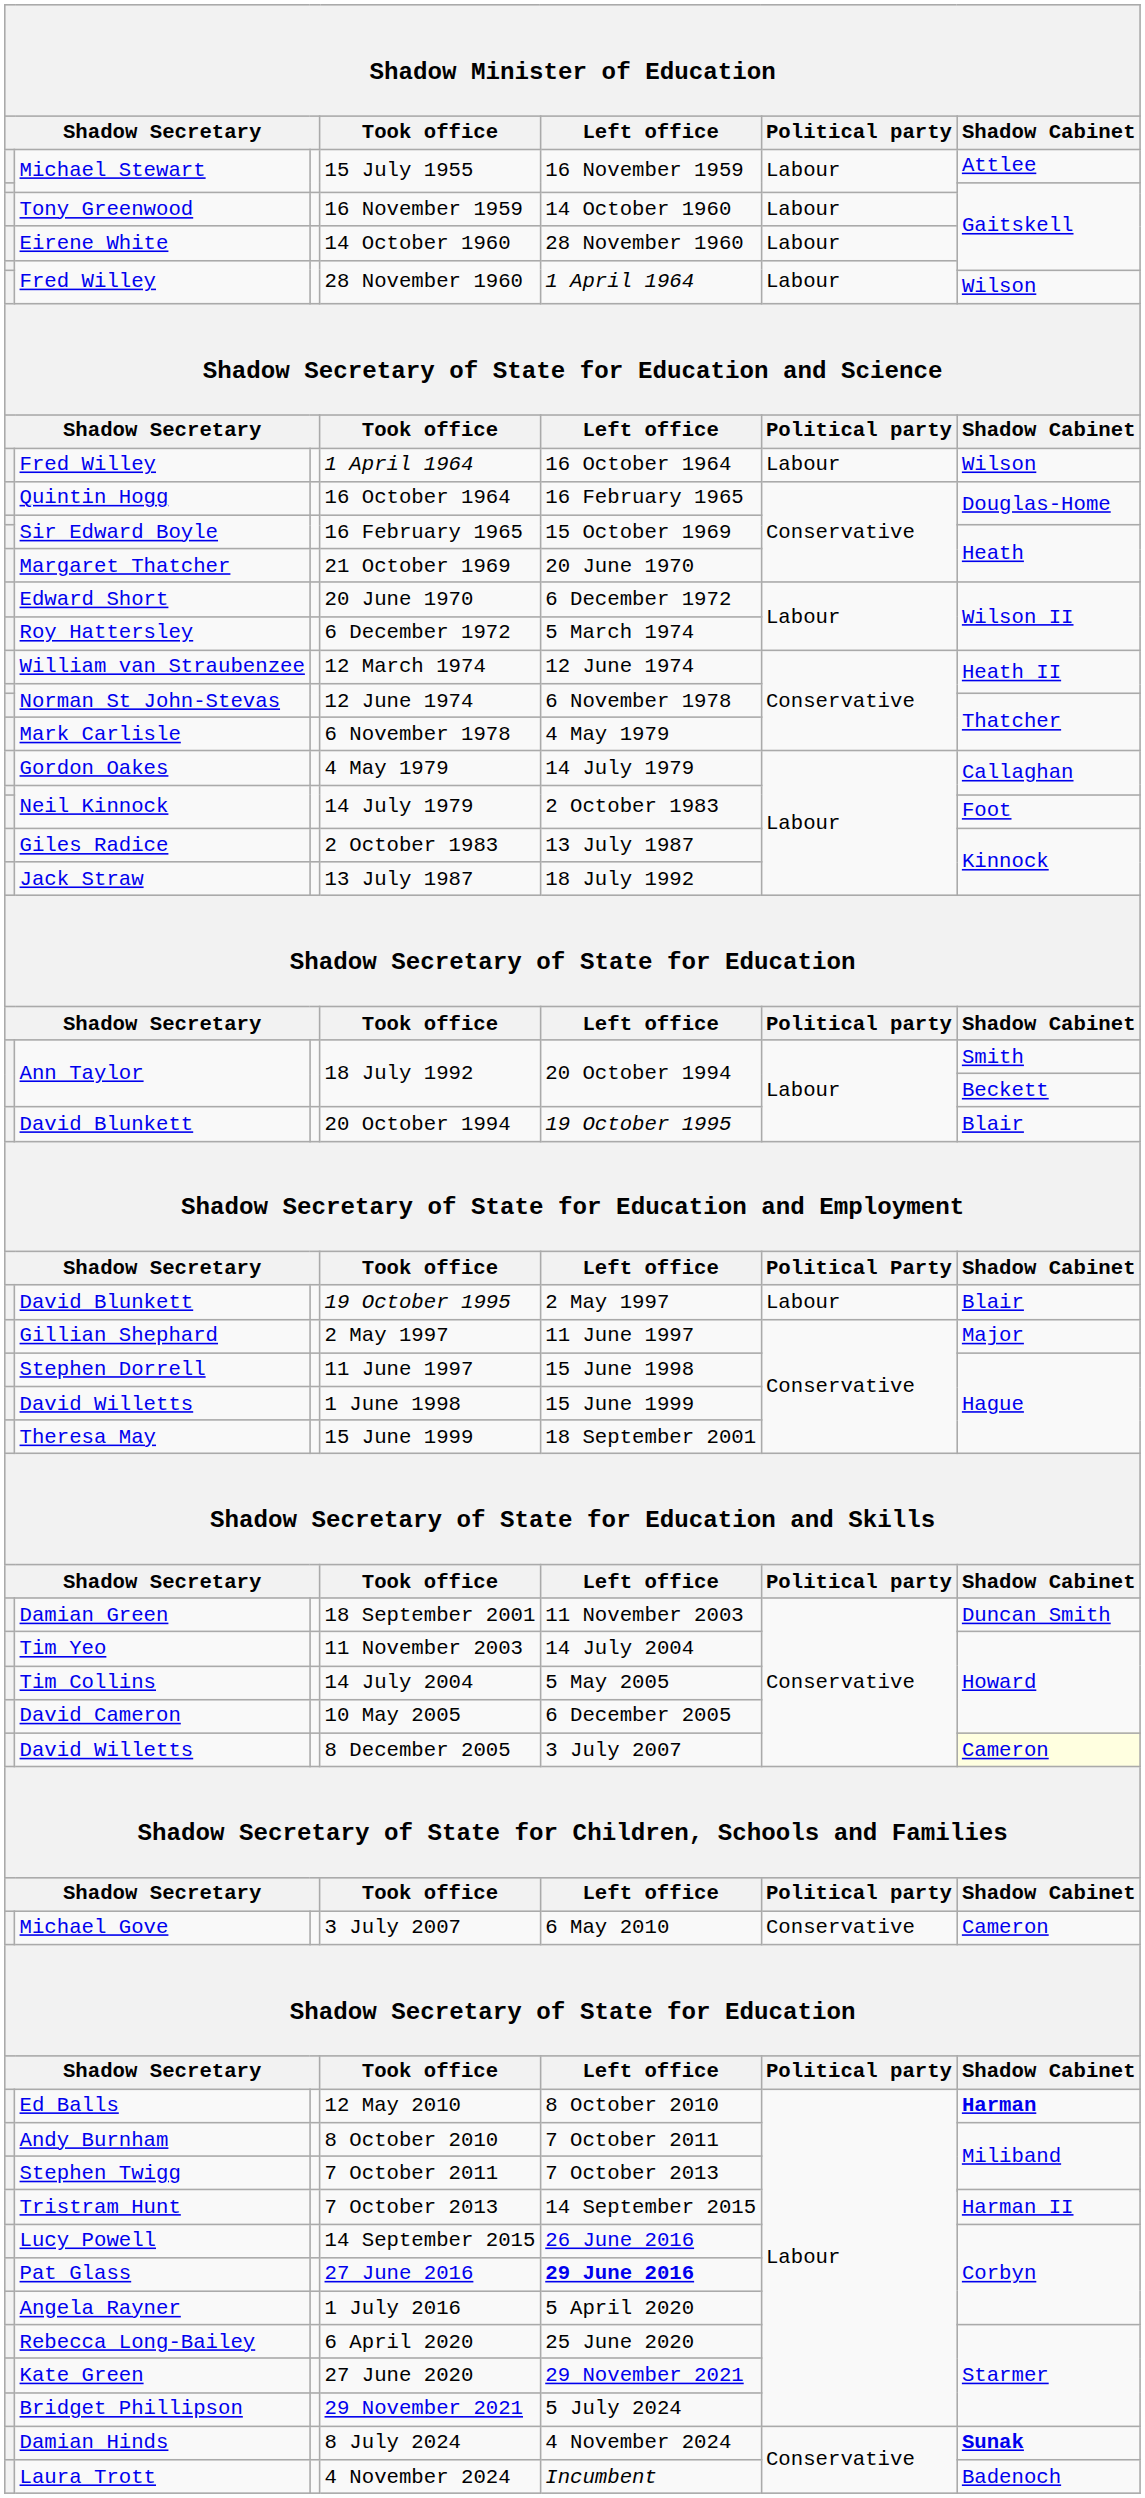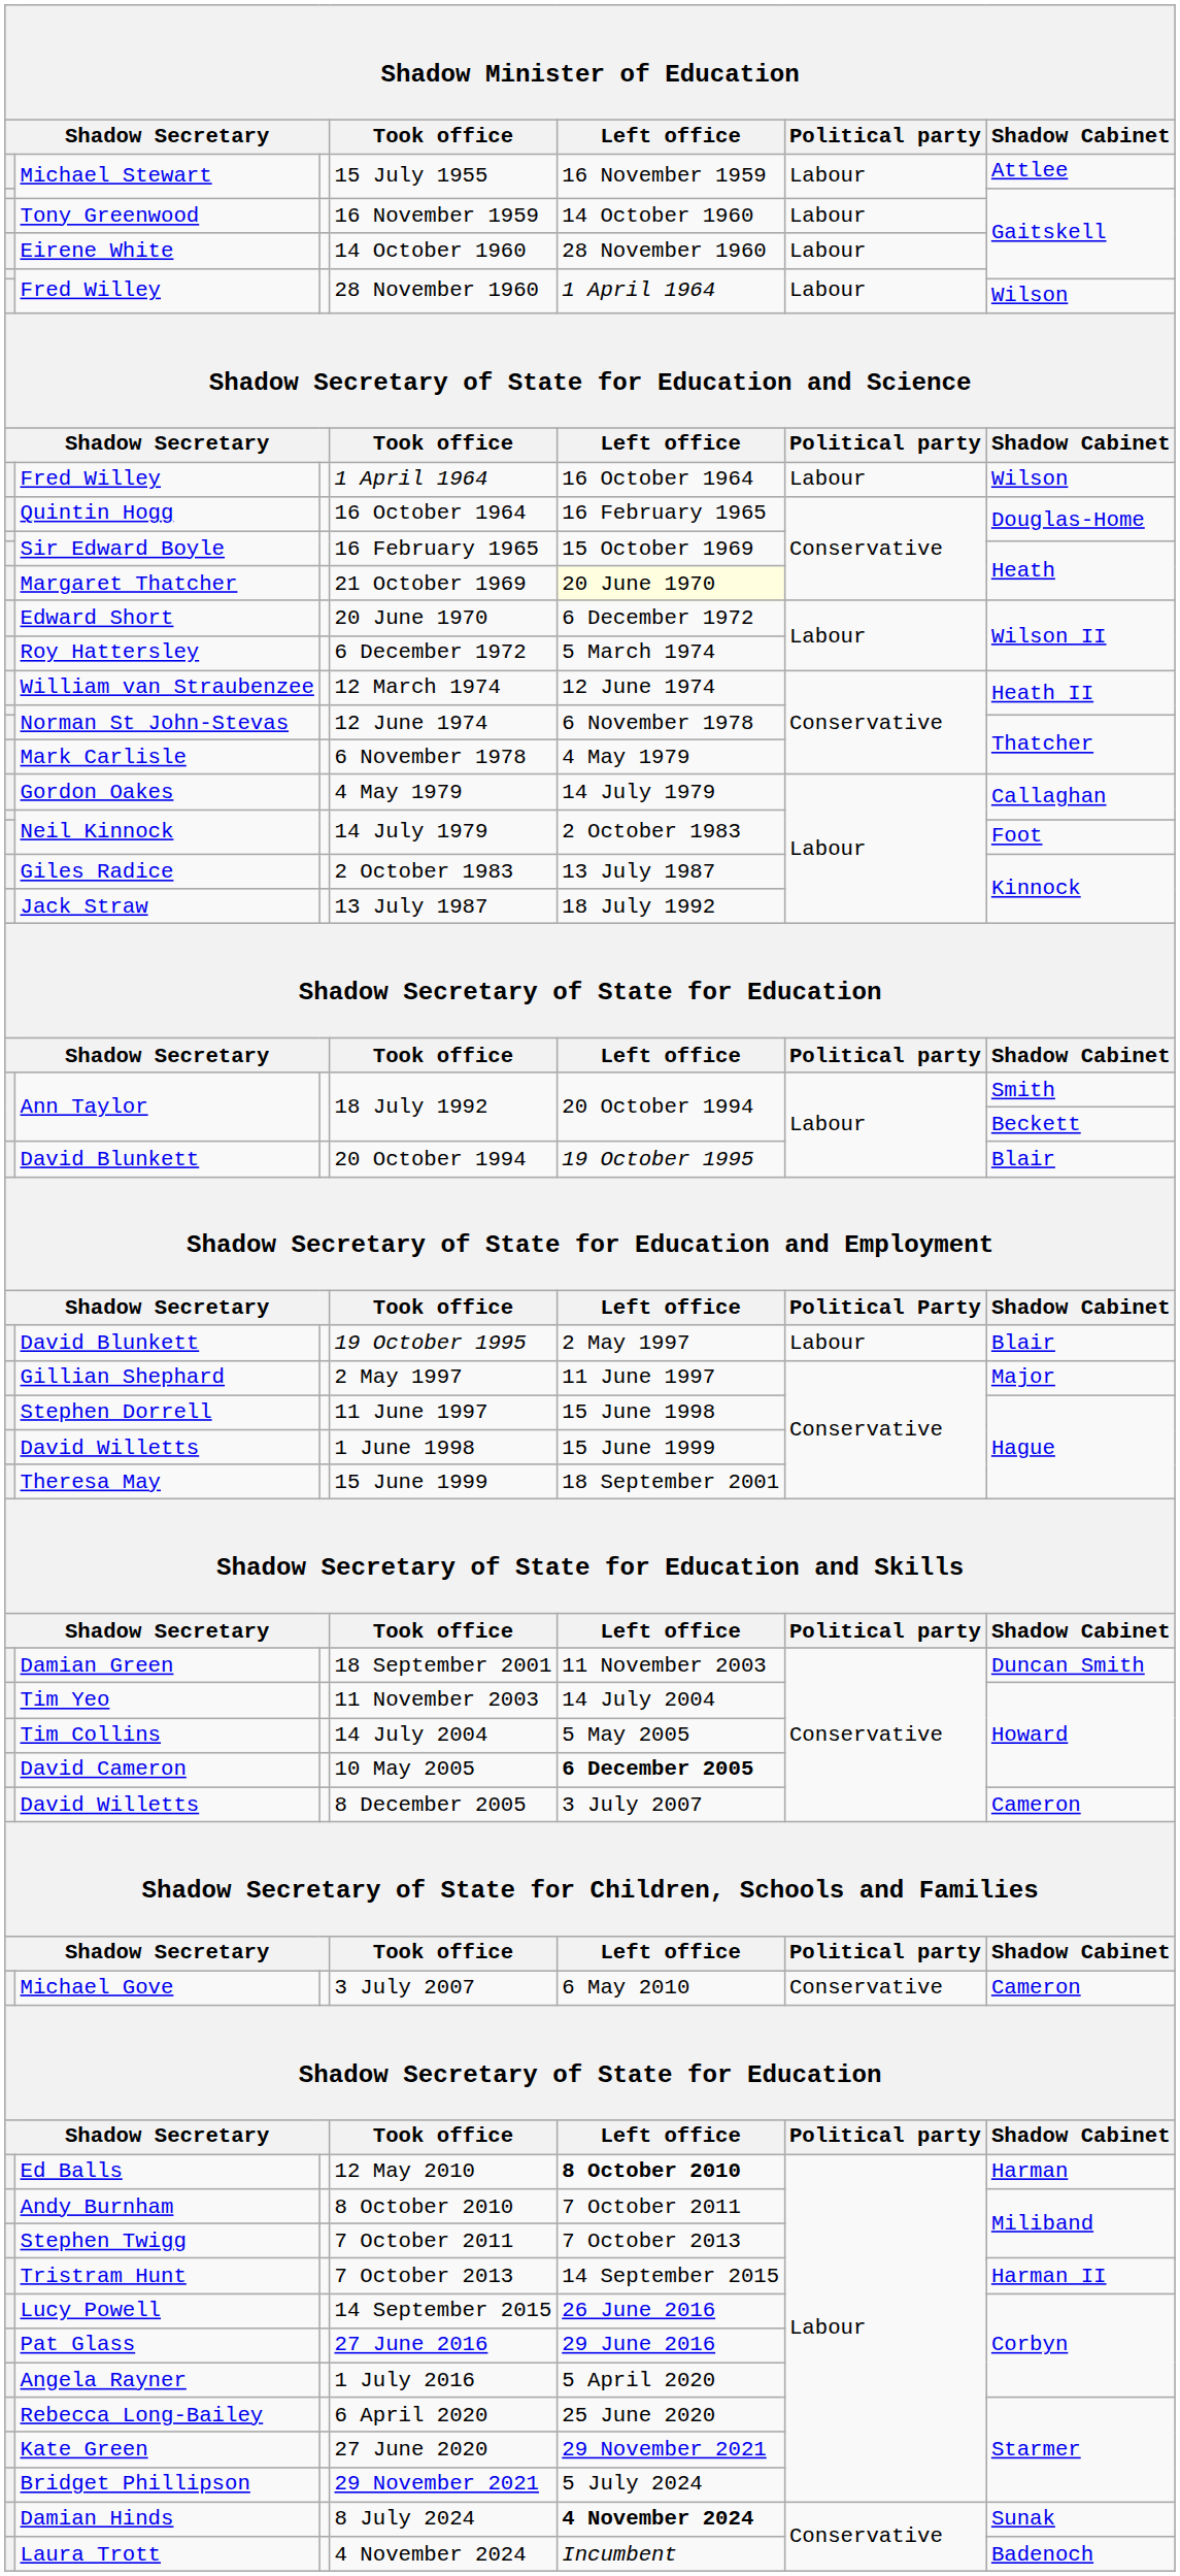21 October 1969 | Left office: no background -> lightyellow background
10 May 2005 | Left office: normal -> bold
8 December 2005 | Shadow Cabinet: lightyellow background -> no background
12 May 2010 | Left office: normal -> bold
12 May 2010 | Shadow Cabinet: bold -> normal
27 June 2016 | Left office: bold -> normal
8 July 2024 | Left office: normal -> bold
8 July 2024 | Shadow Cabinet: bold -> normal
